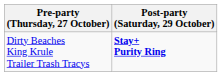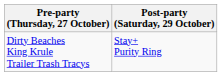Dirty Beaches King Krule Trailer Trash Tracys | Post-party (Saturday, 29 October): bold -> normal
